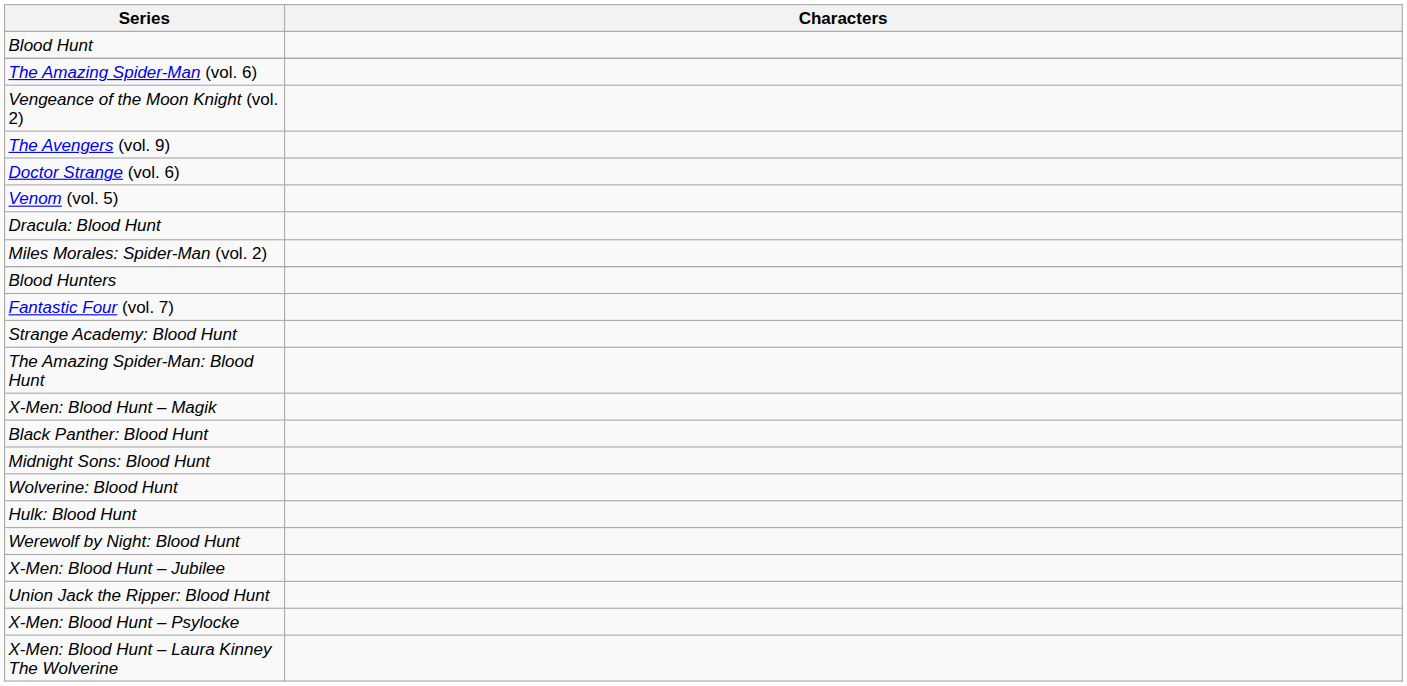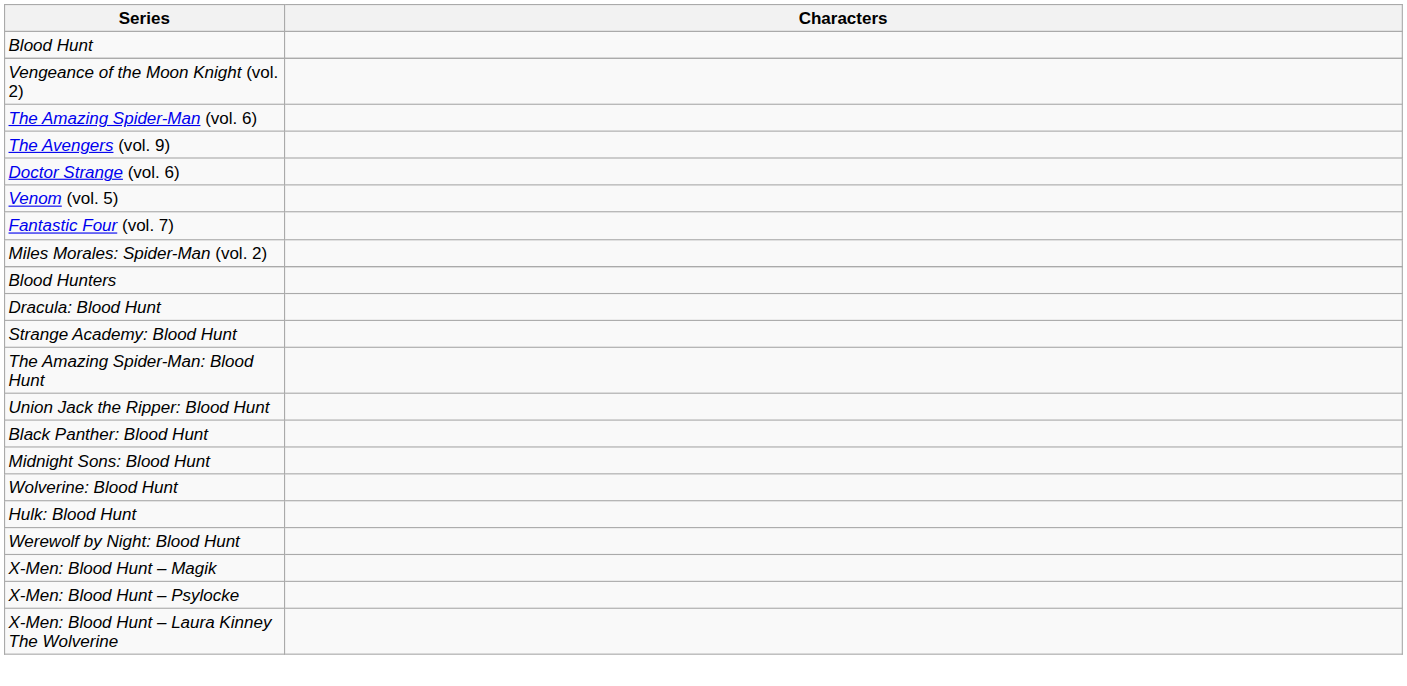rows swapped: Vengeance of the Moon Knight (vol. 2) <-> The Amazing Spider-Man (vol. 6)
rows swapped: Fantastic Four (vol. 7) <-> Dracula: Blood Hunt
rows swapped: Union Jack the Ripper: Blood Hunt <-> X-Men: Blood Hunt – Magik
- row: X-Men: Blood Hunt – Jubilee
